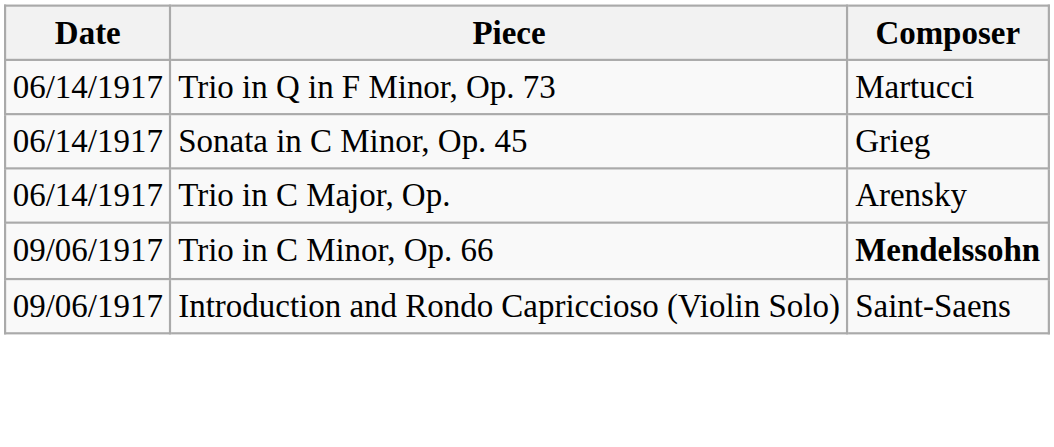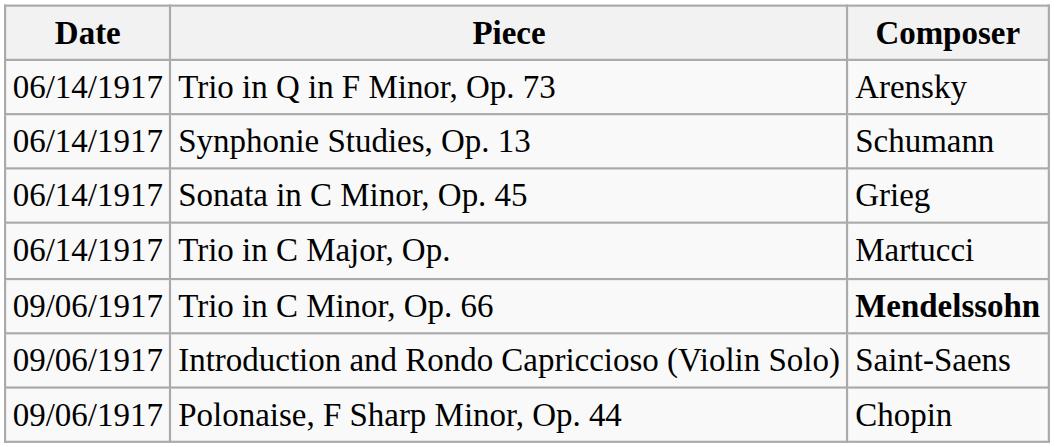Trio in Q in F Minor, Op. 73 | Composer: Martucci -> Arensky
+ row: 06/14/1917 | Synphonie Studies, Op. 13 | Schumann
Trio in C Major, Op. | Composer: Arensky -> Martucci
+ row: 09/06/1917 | Polonaise, F Sharp Minor, Op. 44 | Chopin
